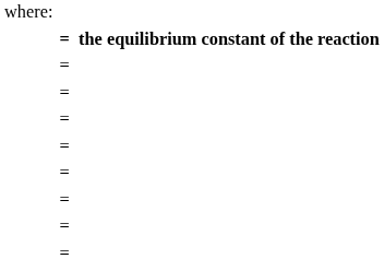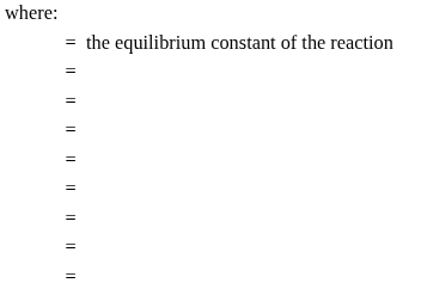row 2 | column 2: bold -> normal
